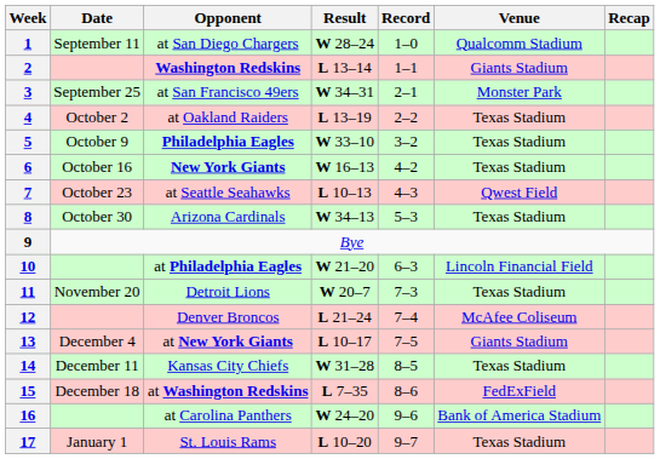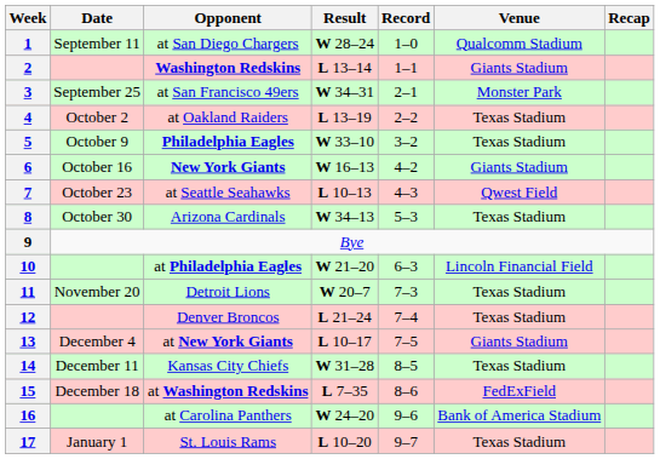6 | Venue: Texas Stadium -> Giants Stadium
12 | Venue: McAfee Coliseum -> Texas Stadium
